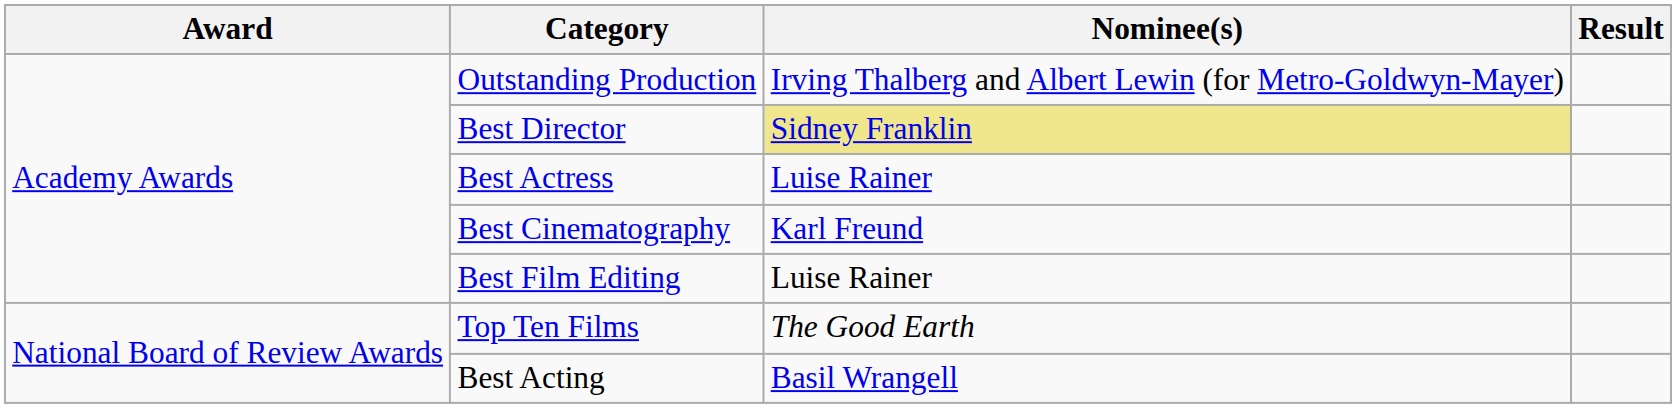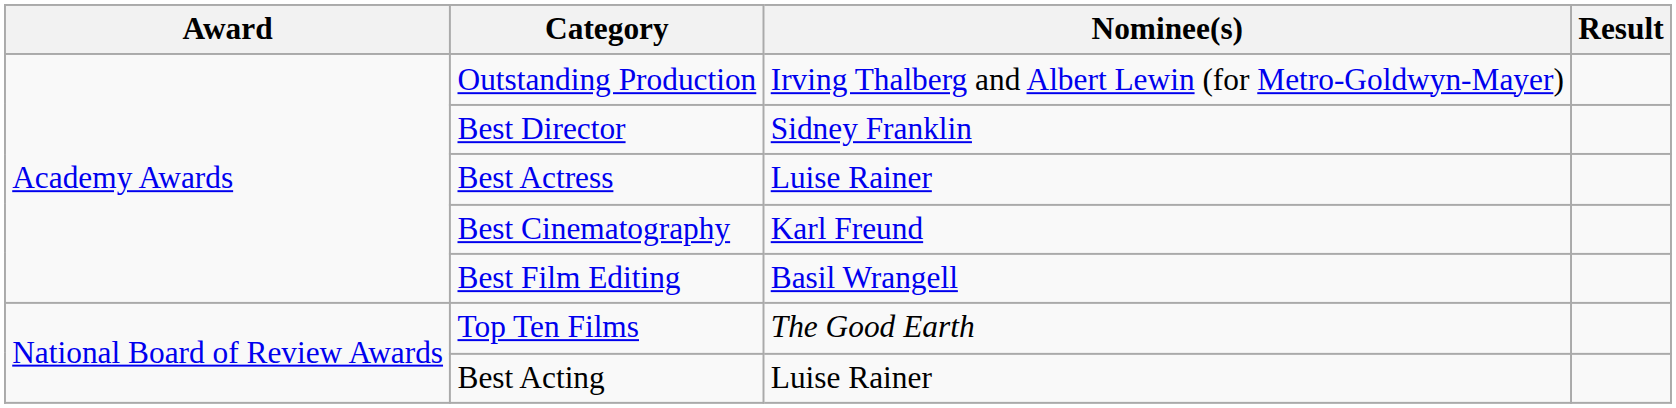Best Director | Nominee(s): khaki background -> no background
Best Film Editing | Nominee(s): Luise Rainer -> Basil Wrangell
Best Acting | Nominee(s): Basil Wrangell -> Luise Rainer
